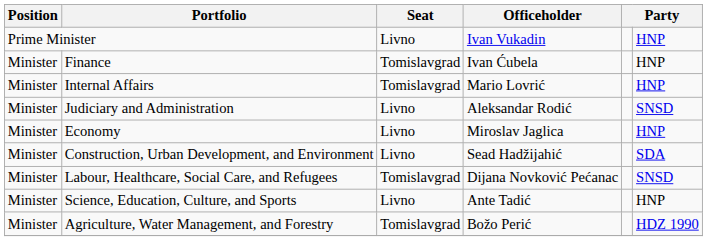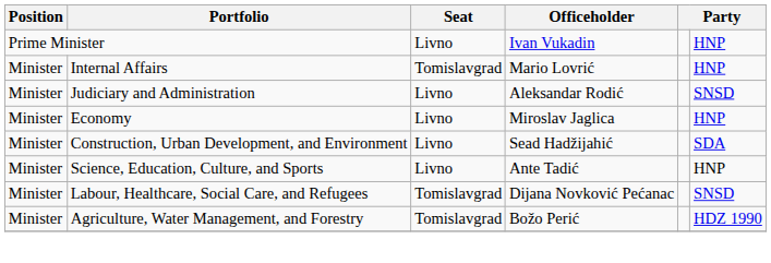- row: Minister | Finance | Tomislavgrad | Ivan Ćubela | HNP
rows swapped: Science, Education, Culture, and Sports <-> Labour, Healthcare, Social Care, and Refugees
